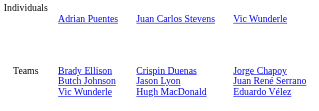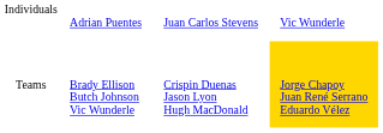Teams | column 4: no background -> gold background
